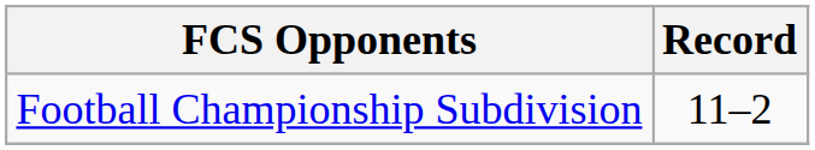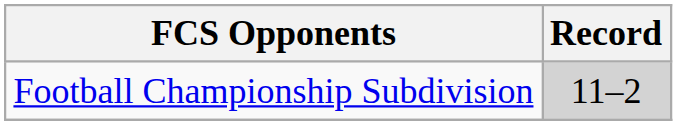Football Championship Subdivision | Record: no background -> lightgrey background
